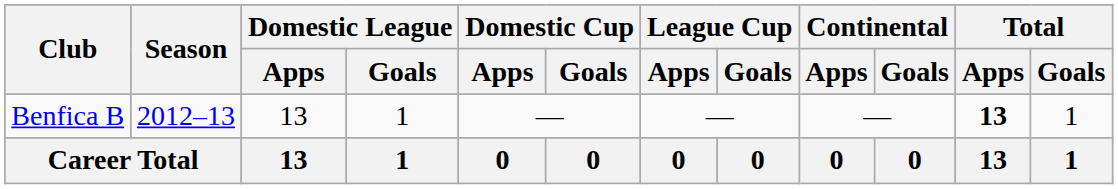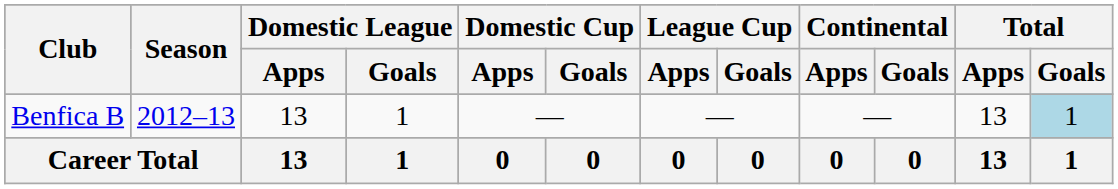Benfica B | Total / Apps: bold -> normal
Benfica B | Total / Goals: no background -> lightblue background
